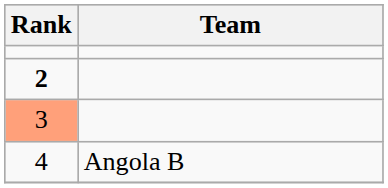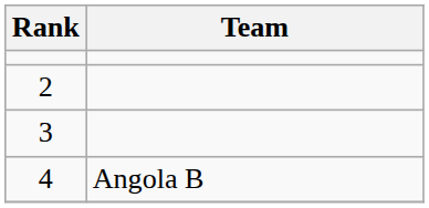row 3 | Rank: bold -> normal
row 4 | Rank: lightsalmon background -> no background
